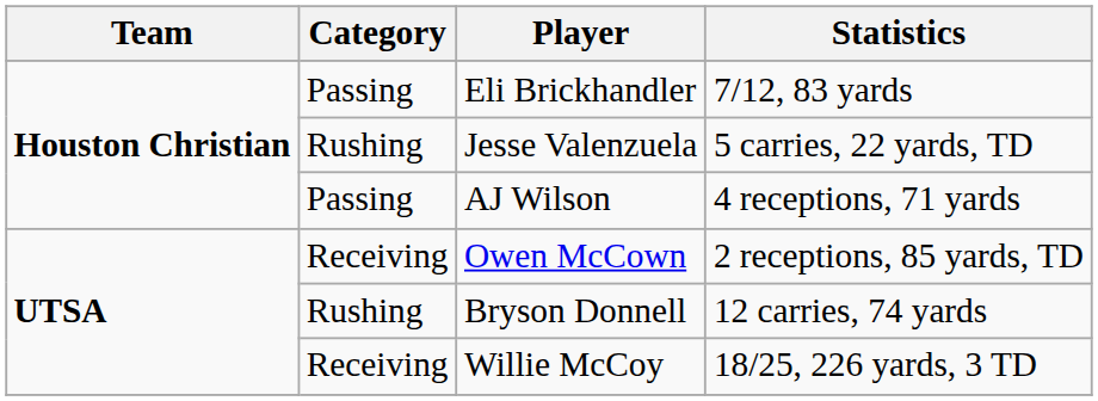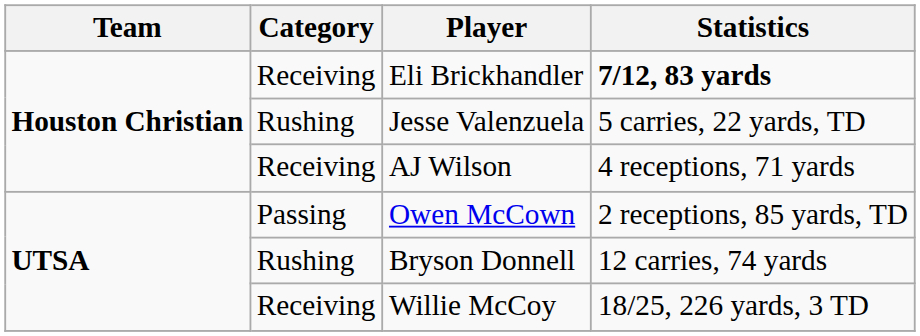Eli Brickhandler | Category: Passing -> Receiving
Eli Brickhandler | Statistics: normal -> bold
AJ Wilson | Category: Passing -> Receiving
Owen McCown | Category: Receiving -> Passing
